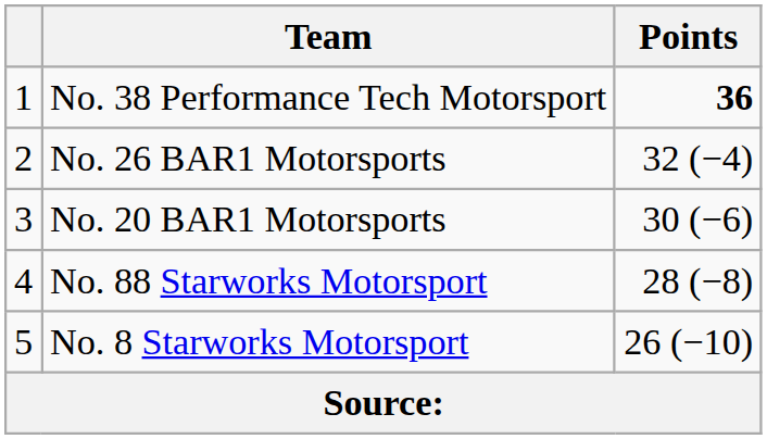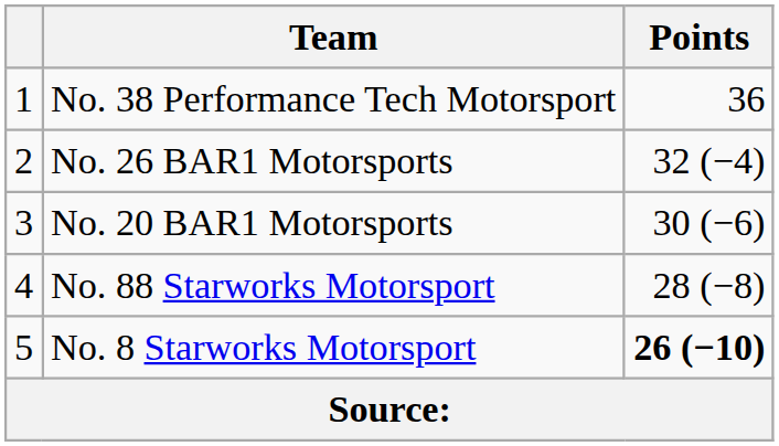No. 38 Performance Tech Motorsport | Points: bold -> normal
No. 8 Starworks Motorsport | Points: normal -> bold
